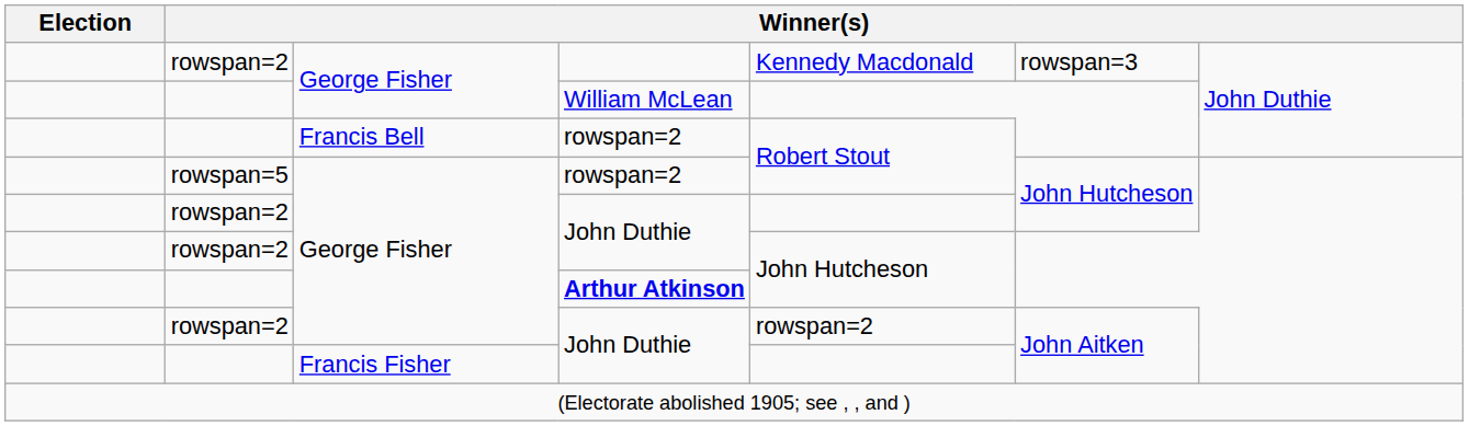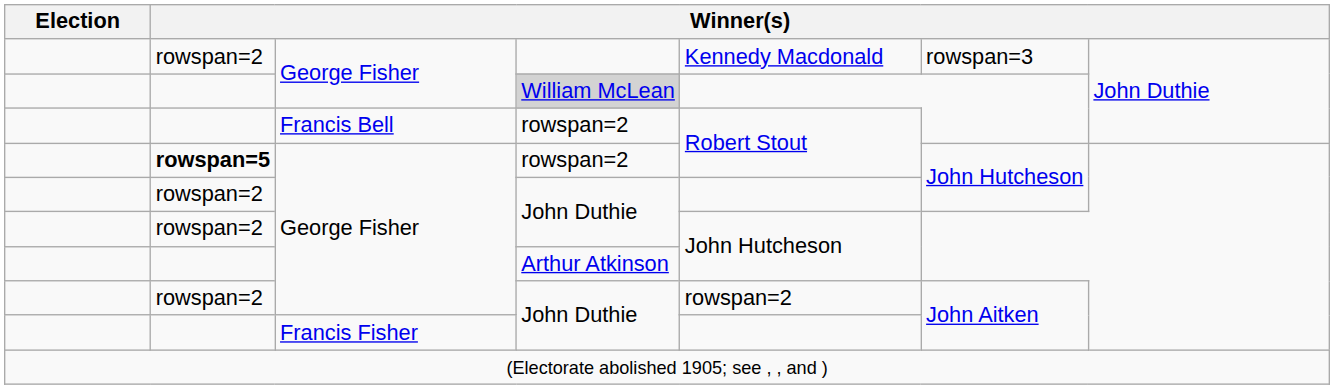William McLean | column 4: no background -> lightgrey background
rowspan=5 / rowspan=2 | column 2: normal -> bold
Arthur Atkinson | column 4: bold -> normal
